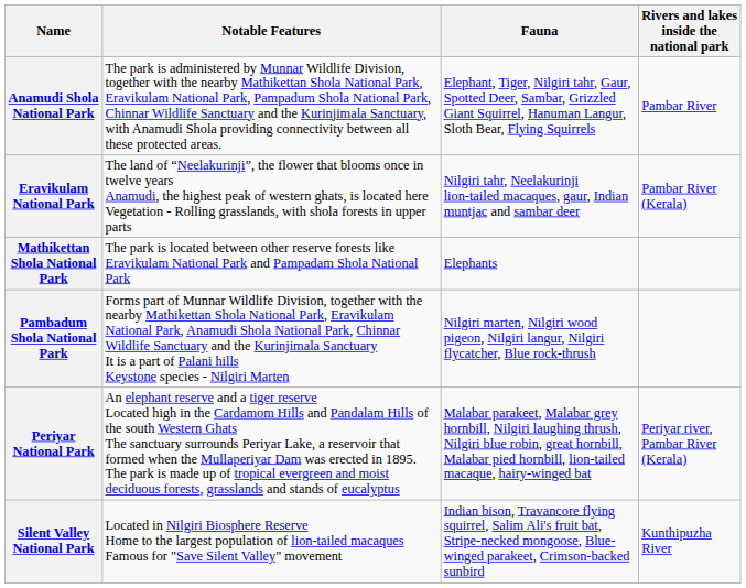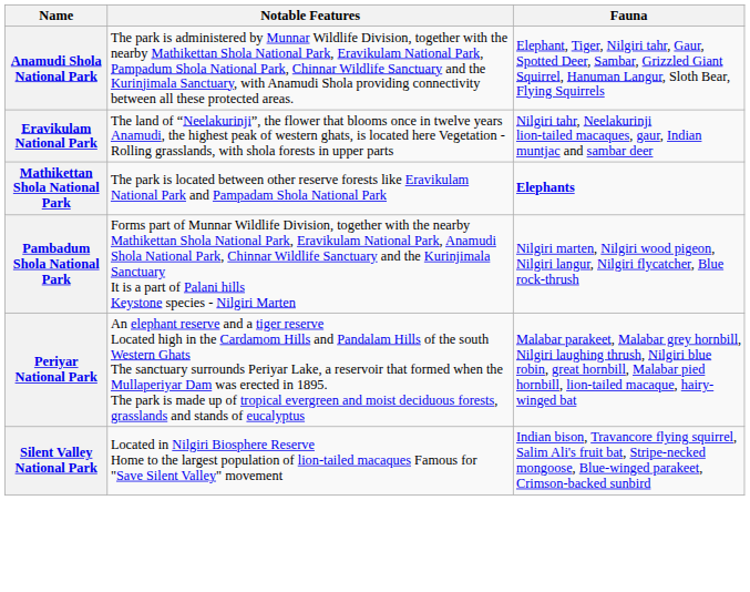- column: Rivers and lakes inside the national park | Pambar River | Pambar River (Kerala) | Periyar river, Pambar River (Kerala) | Kunthipuzha River
Mathikettan Shola National Park | Fauna: normal -> bold
